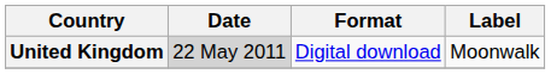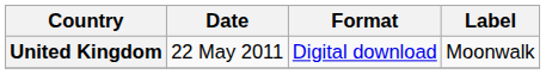United Kingdom | Date: lightgrey background -> no background
